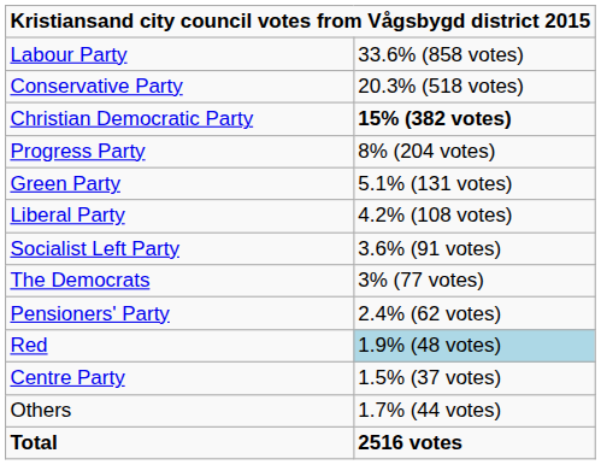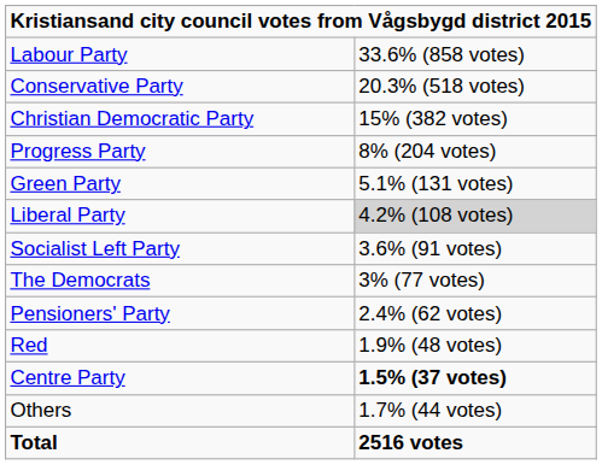Christian Democratic Party | column 2: bold -> normal
Liberal Party | column 2: no background -> lightgrey background
Red | column 2: lightblue background -> no background
Centre Party | column 2: normal -> bold
